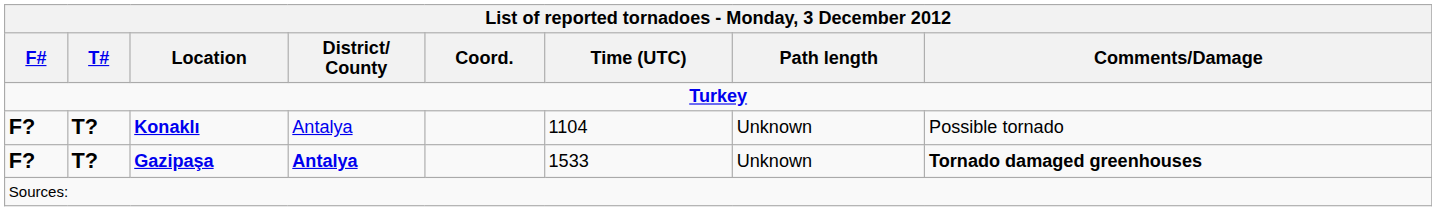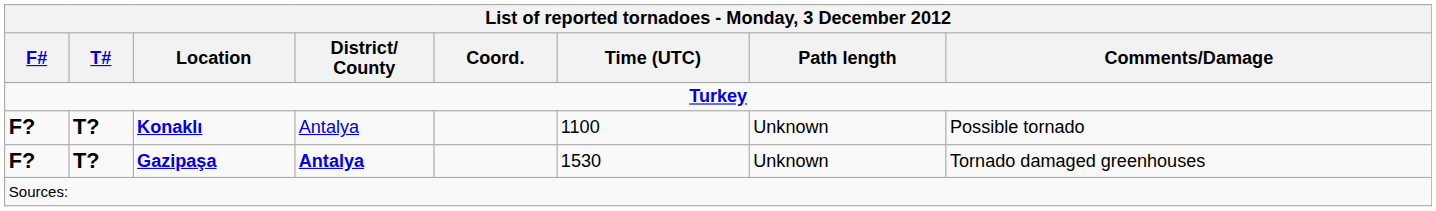Konaklı | Time (UTC): 1104 -> 1100
Gazipaşa | Time (UTC): 1533 -> 1530
Gazipaşa | Comments/Damage: bold -> normal
